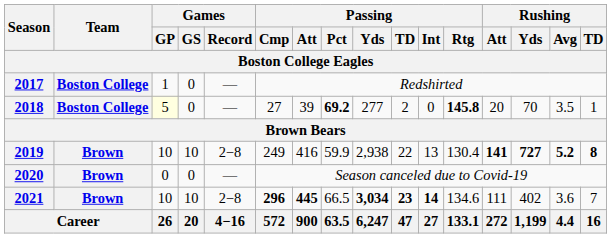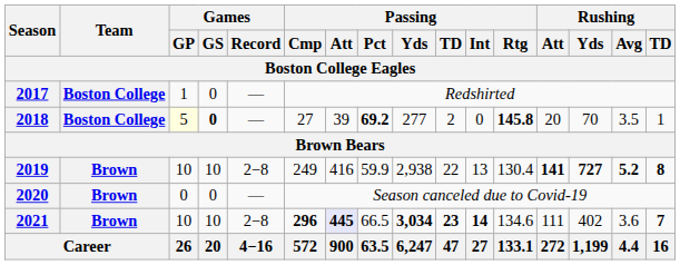2018 | Games / GS / Boston College Eagles: normal -> bold
2021 | Passing / Att / Boston College Eagles: no background -> lavender background
2021 | Rushing / TD / Boston College Eagles: normal -> bold
